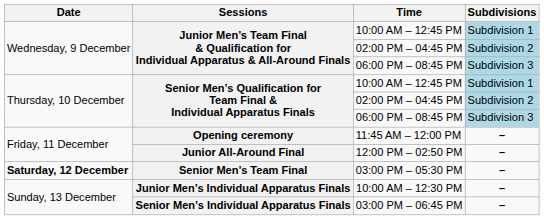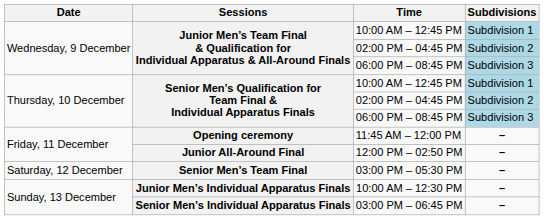03:00 PM – 05:30 PM | Date: bold -> normal
